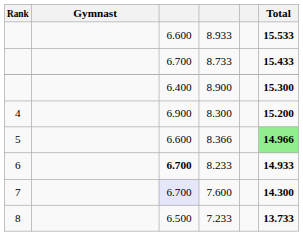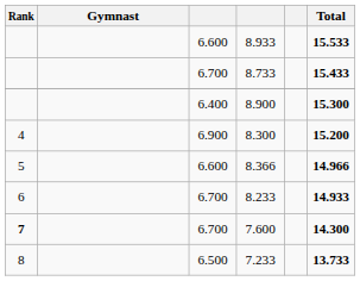8.366 | Total: lightgreen background -> no background
8.233 | column 3: bold -> normal
7.600 | Rank: normal -> bold
7.600 | column 3: lavender background -> no background
